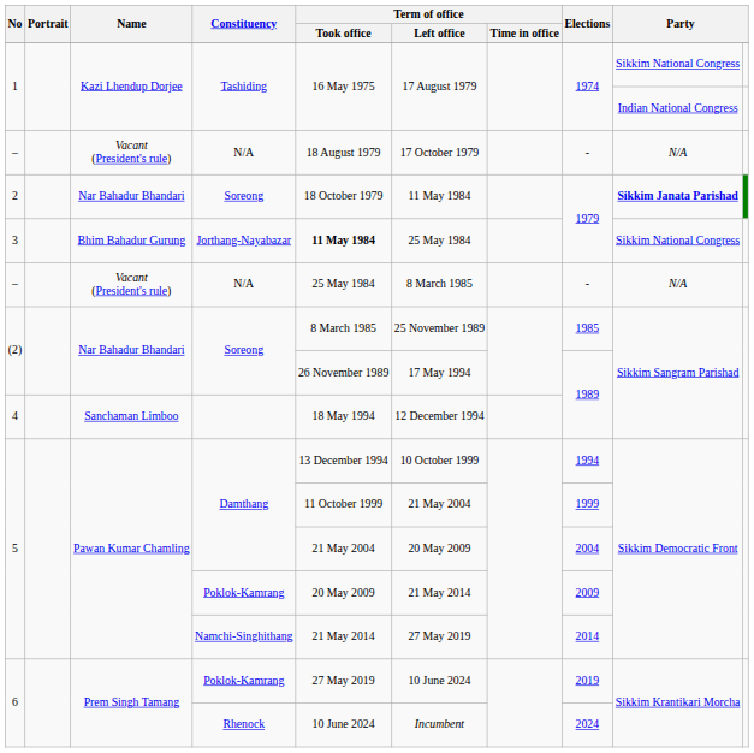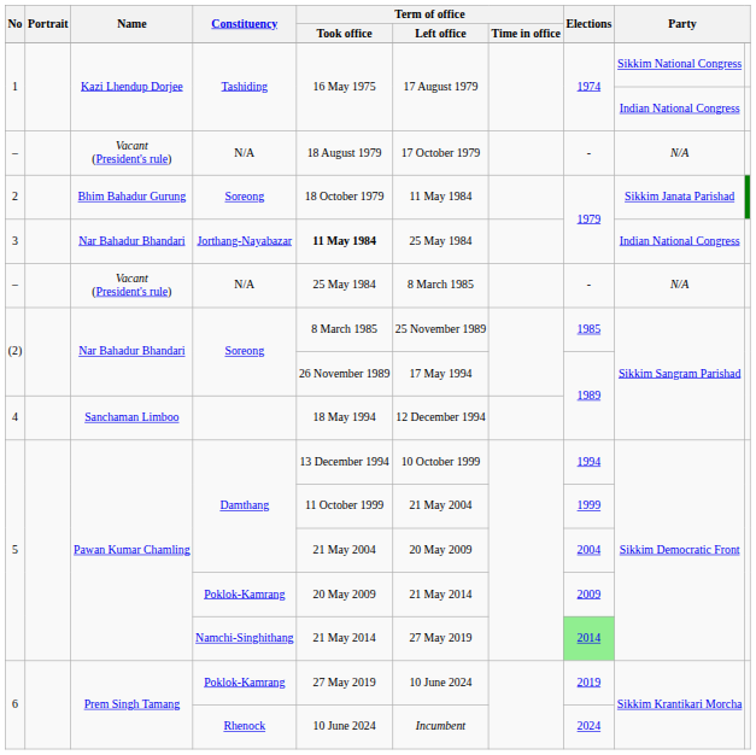2 / Soreong | Name: Nar Bahadur Bhandari -> Bhim Bahadur Gurung
2 / Soreong | column 9: bold -> normal
Jorthang-Nayabazar | Name: Bhim Bahadur Gurung -> Nar Bahadur Bhandari
Jorthang-Nayabazar | column 9: Sikkim National Congress -> Indian National Congress
Namchi-Singhithang | Elections: no background -> lightgreen background
